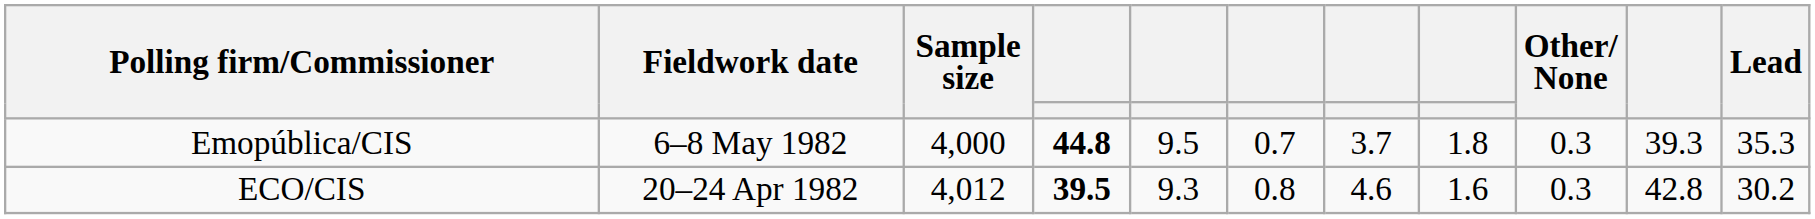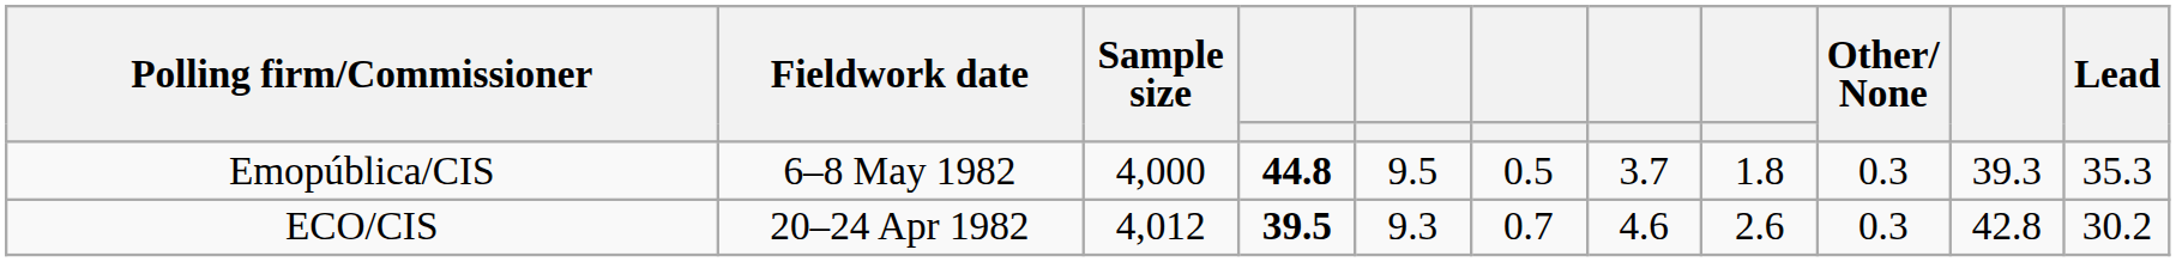Emopública/CIS | column 6: 0.7 -> 0.5
ECO/CIS | column 6: 0.8 -> 0.7
ECO/CIS | column 8: 1.6 -> 2.6
